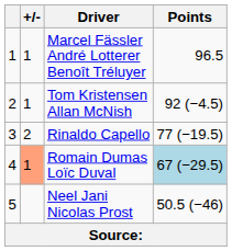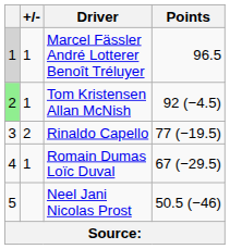Marcel Fässler André Lotterer Benoît Tréluyer | column 1: no background -> lightgrey background
Tom Kristensen Allan McNish | column 1: no background -> lightgreen background
Romain Dumas Loïc Duval | +/-: lightsalmon background -> no background
Romain Dumas Loïc Duval | Points: lightblue background -> no background
